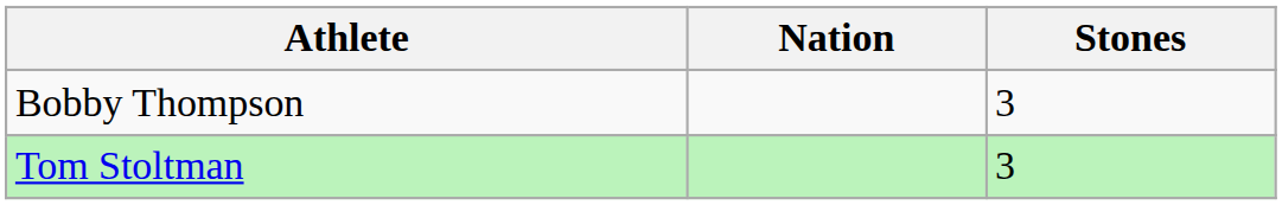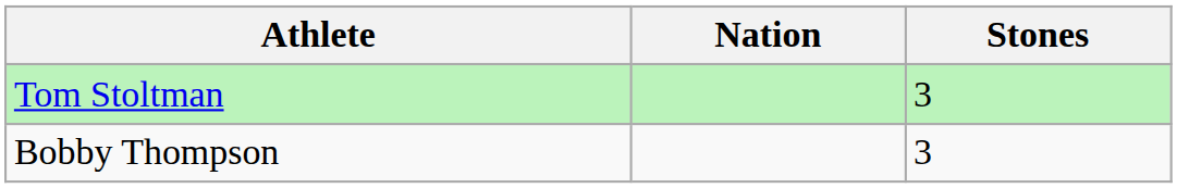rows swapped: Tom Stoltman <-> Bobby Thompson
